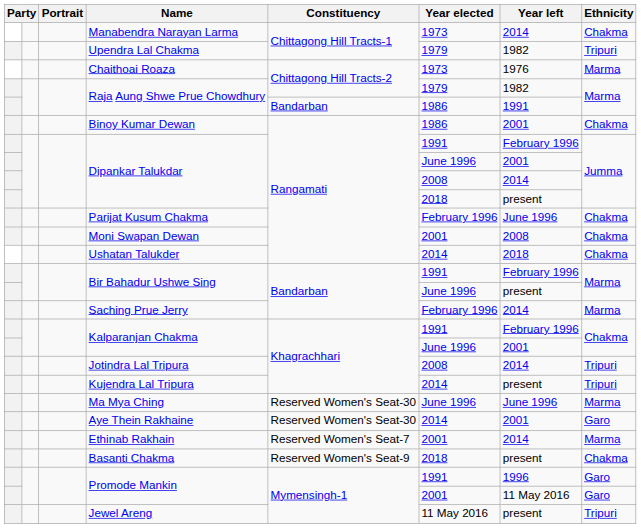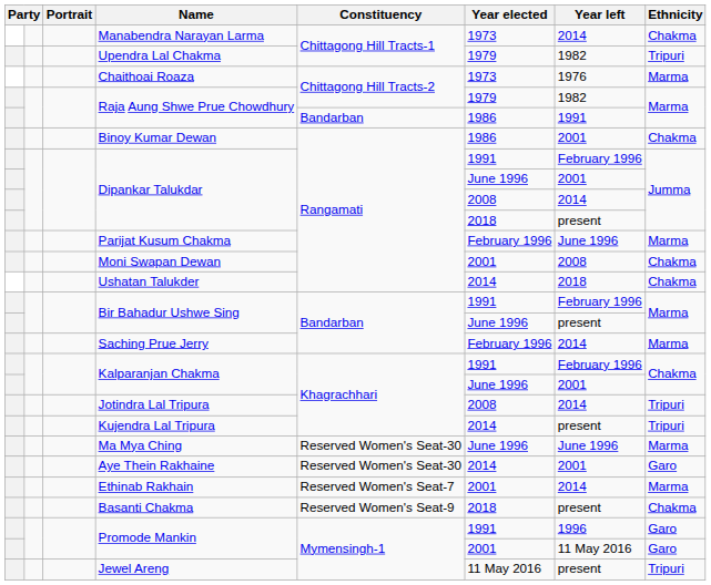Parijat Kusum Chakma | Ethnicity: Chakma -> Marma
